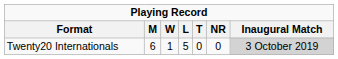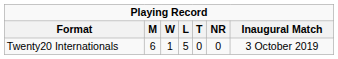Twenty20 Internationals | Inaugural Match: lightgrey background -> no background
